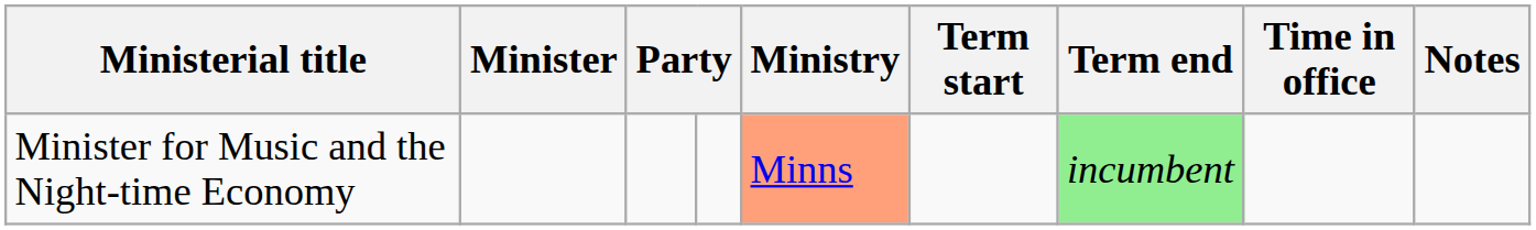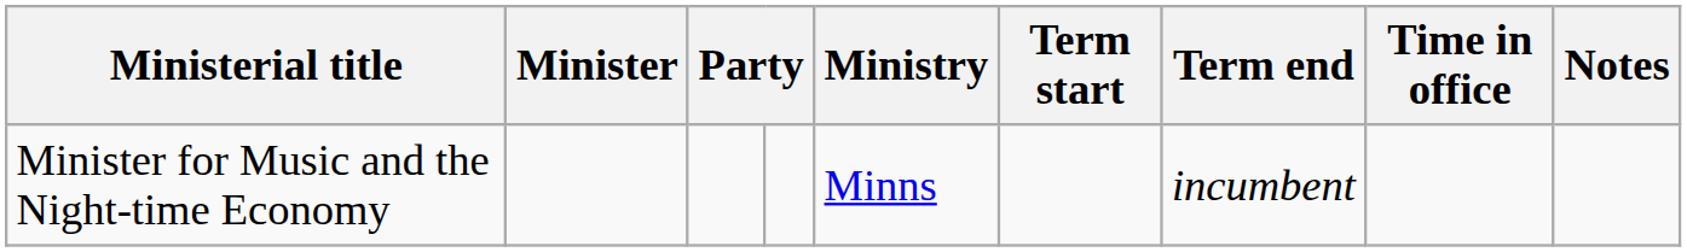Minister for Music and the Night-time Economy | Ministry: lightsalmon background -> no background
Minister for Music and the Night-time Economy | Term end: lightgreen background -> no background
